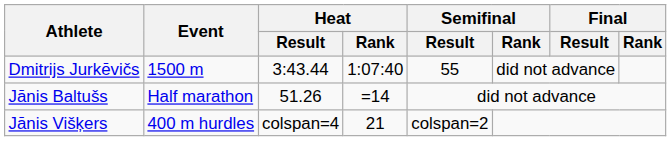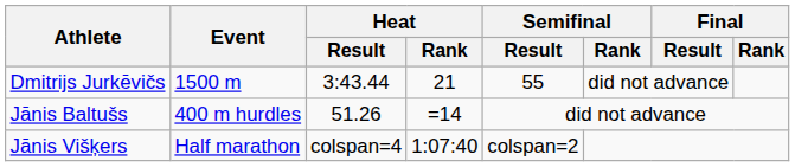Dmitrijs Jurkēvičs | Heat / Rank: 1:07:40 -> 21
Jānis Baltušs | Event: Half marathon -> 400 m hurdles
Jānis Višķers | Event: 400 m hurdles -> Half marathon
Jānis Višķers | Heat / Rank: 21 -> 1:07:40
